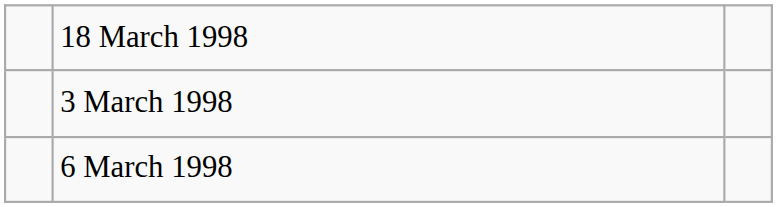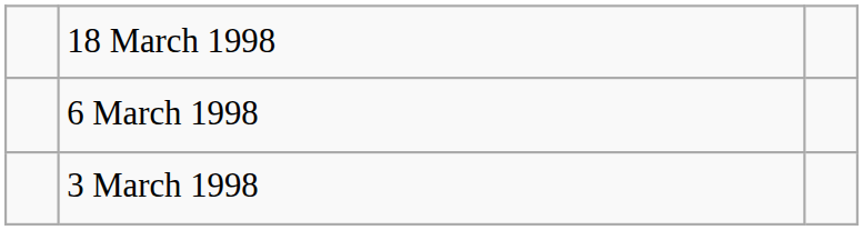rows swapped: 3 March 1998 <-> 6 March 1998
